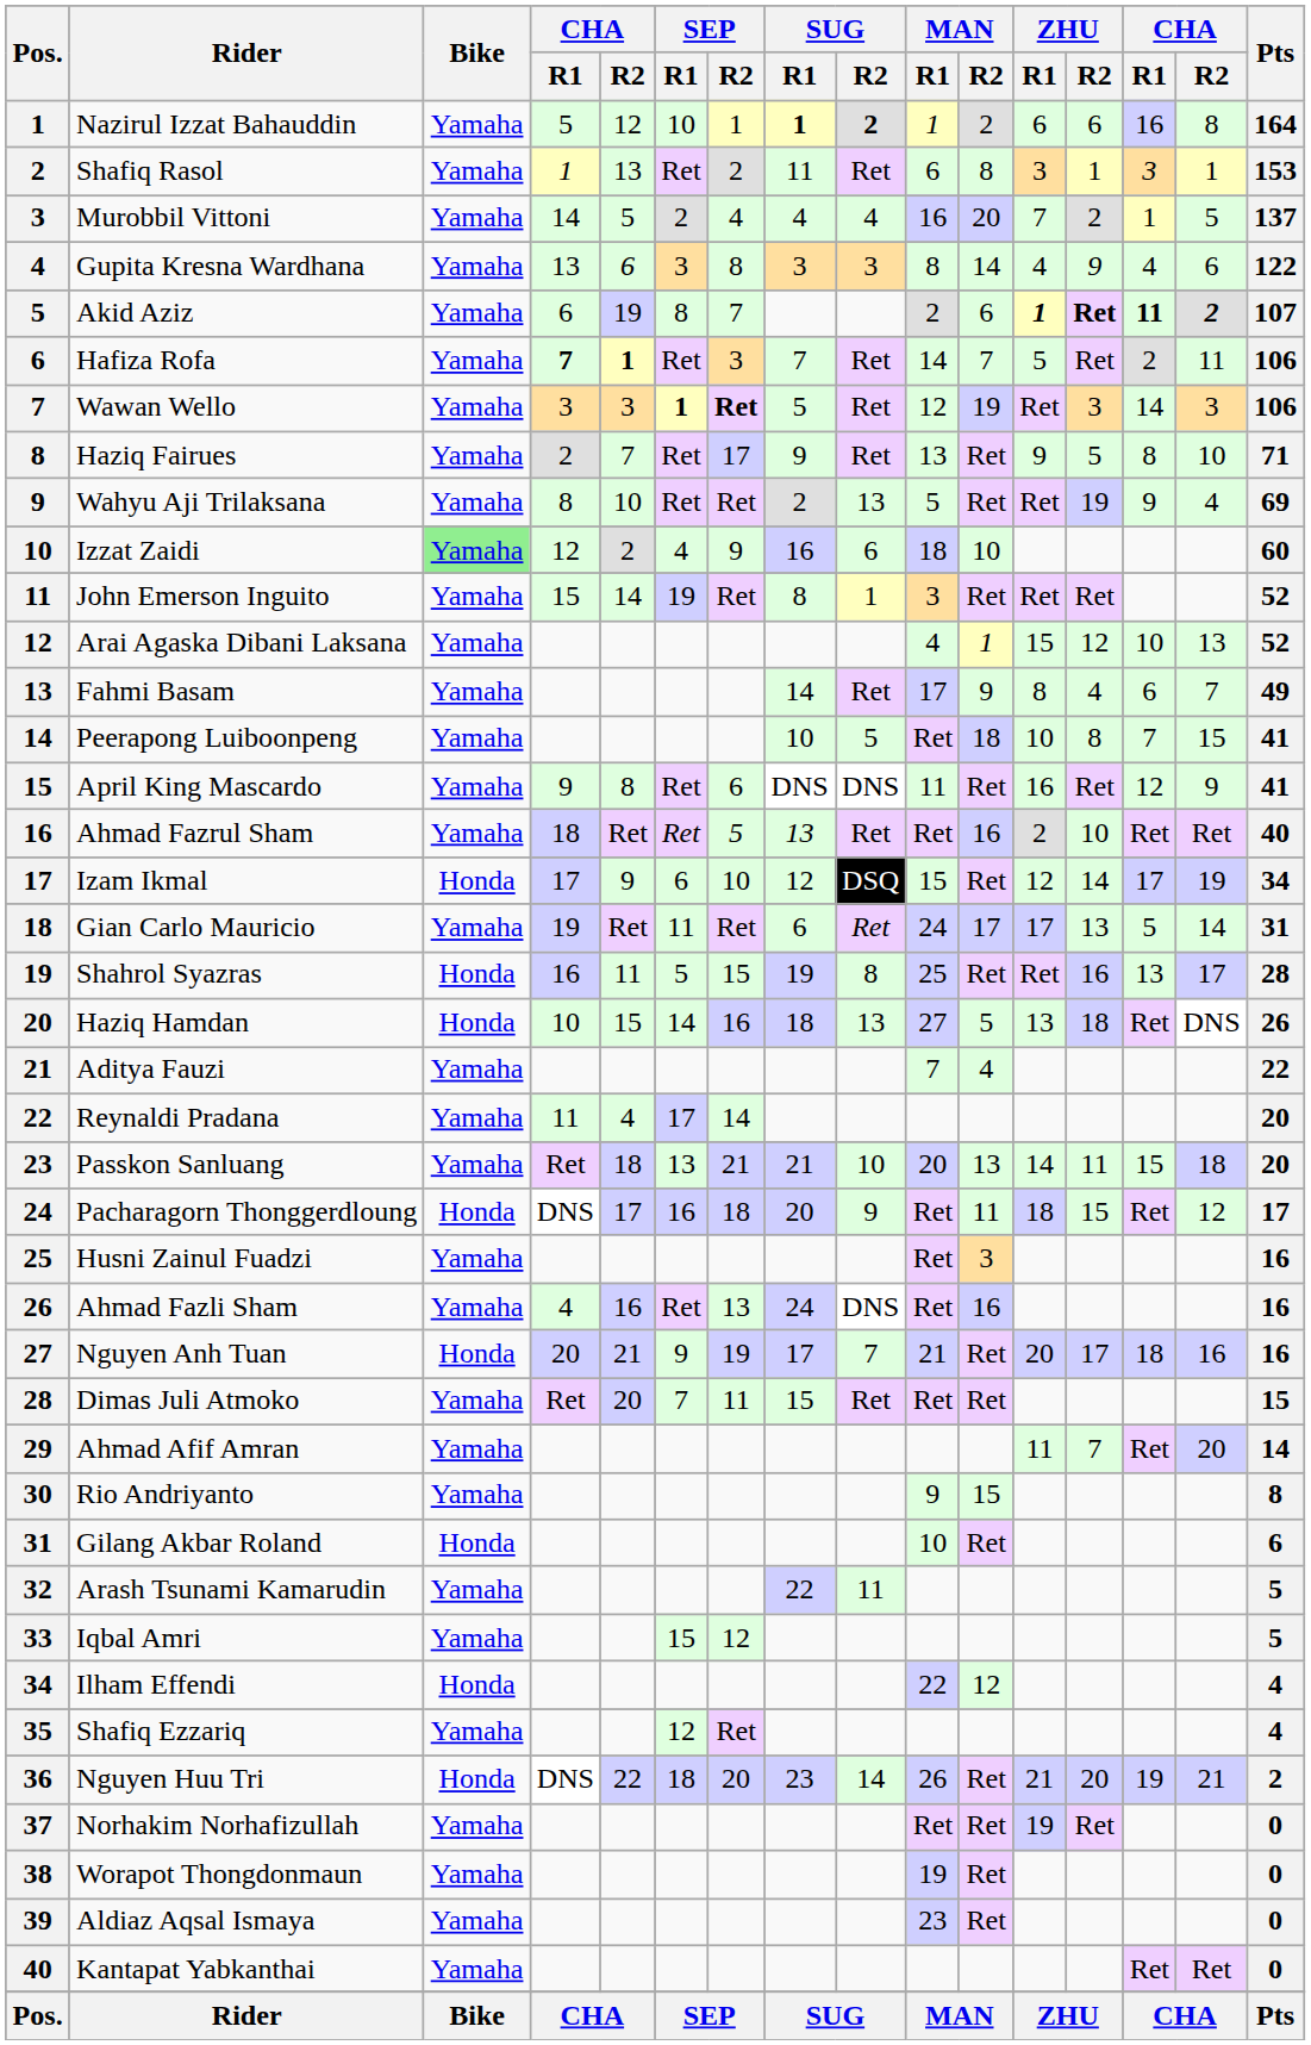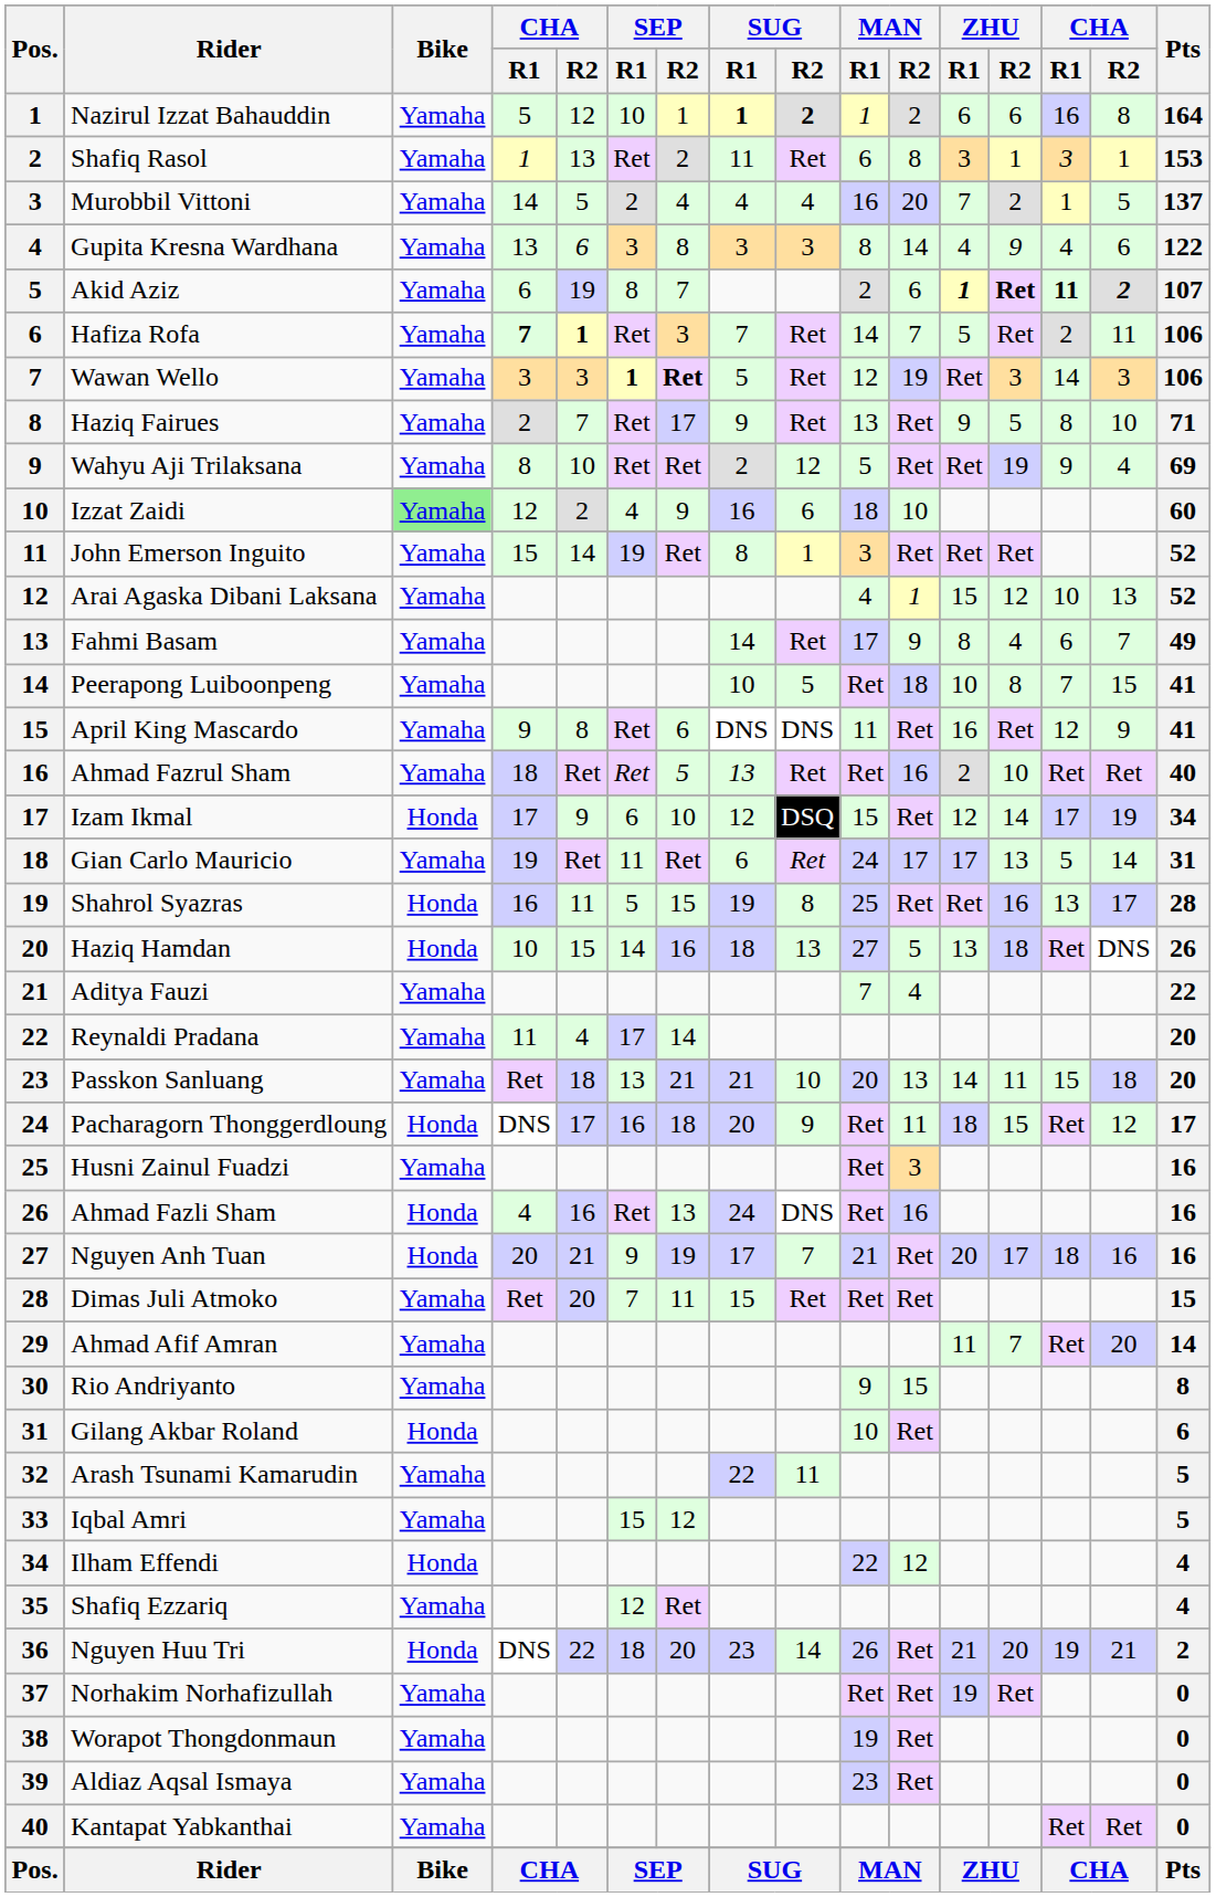Wahyu Aji Trilaksana | SUG / R2: 13 -> 12
Ahmad Fazli Sham | Bike: Yamaha -> Honda
